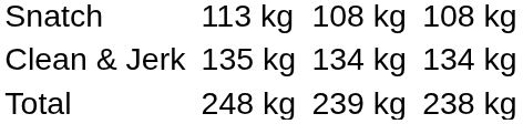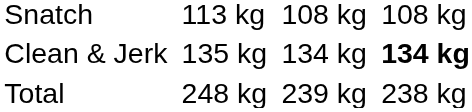Clean & Jerk | column 4: normal -> bold
